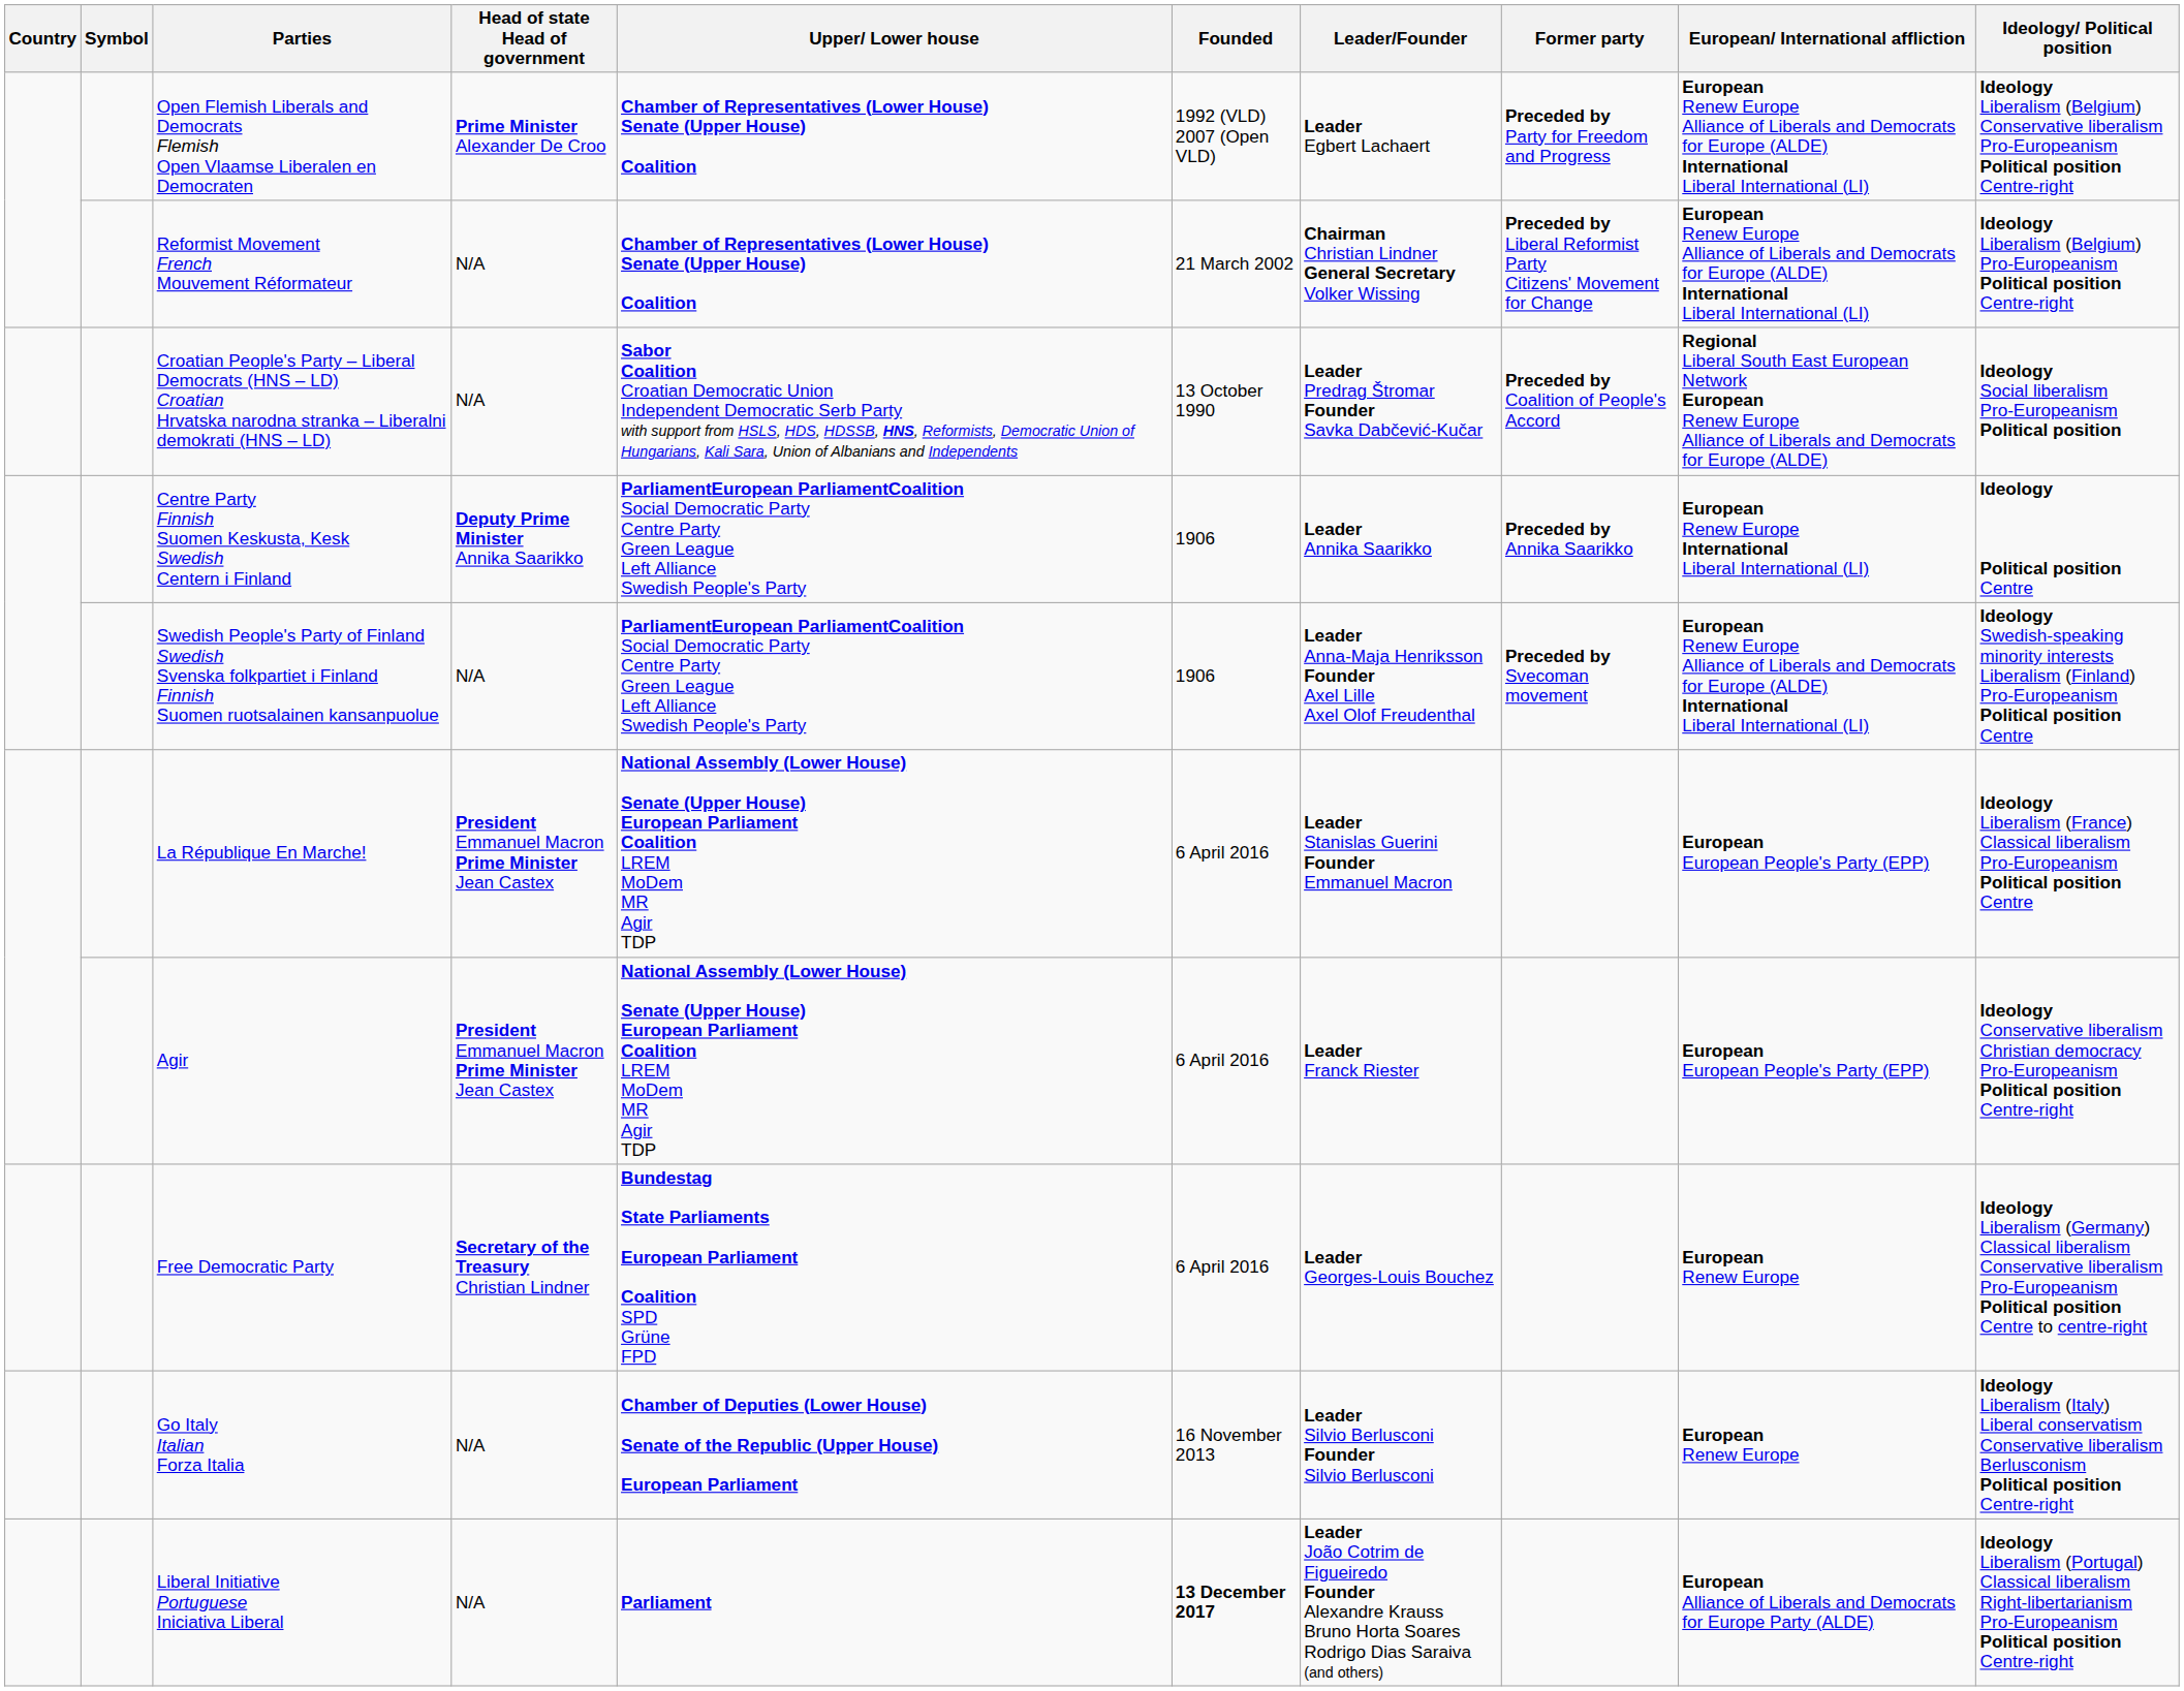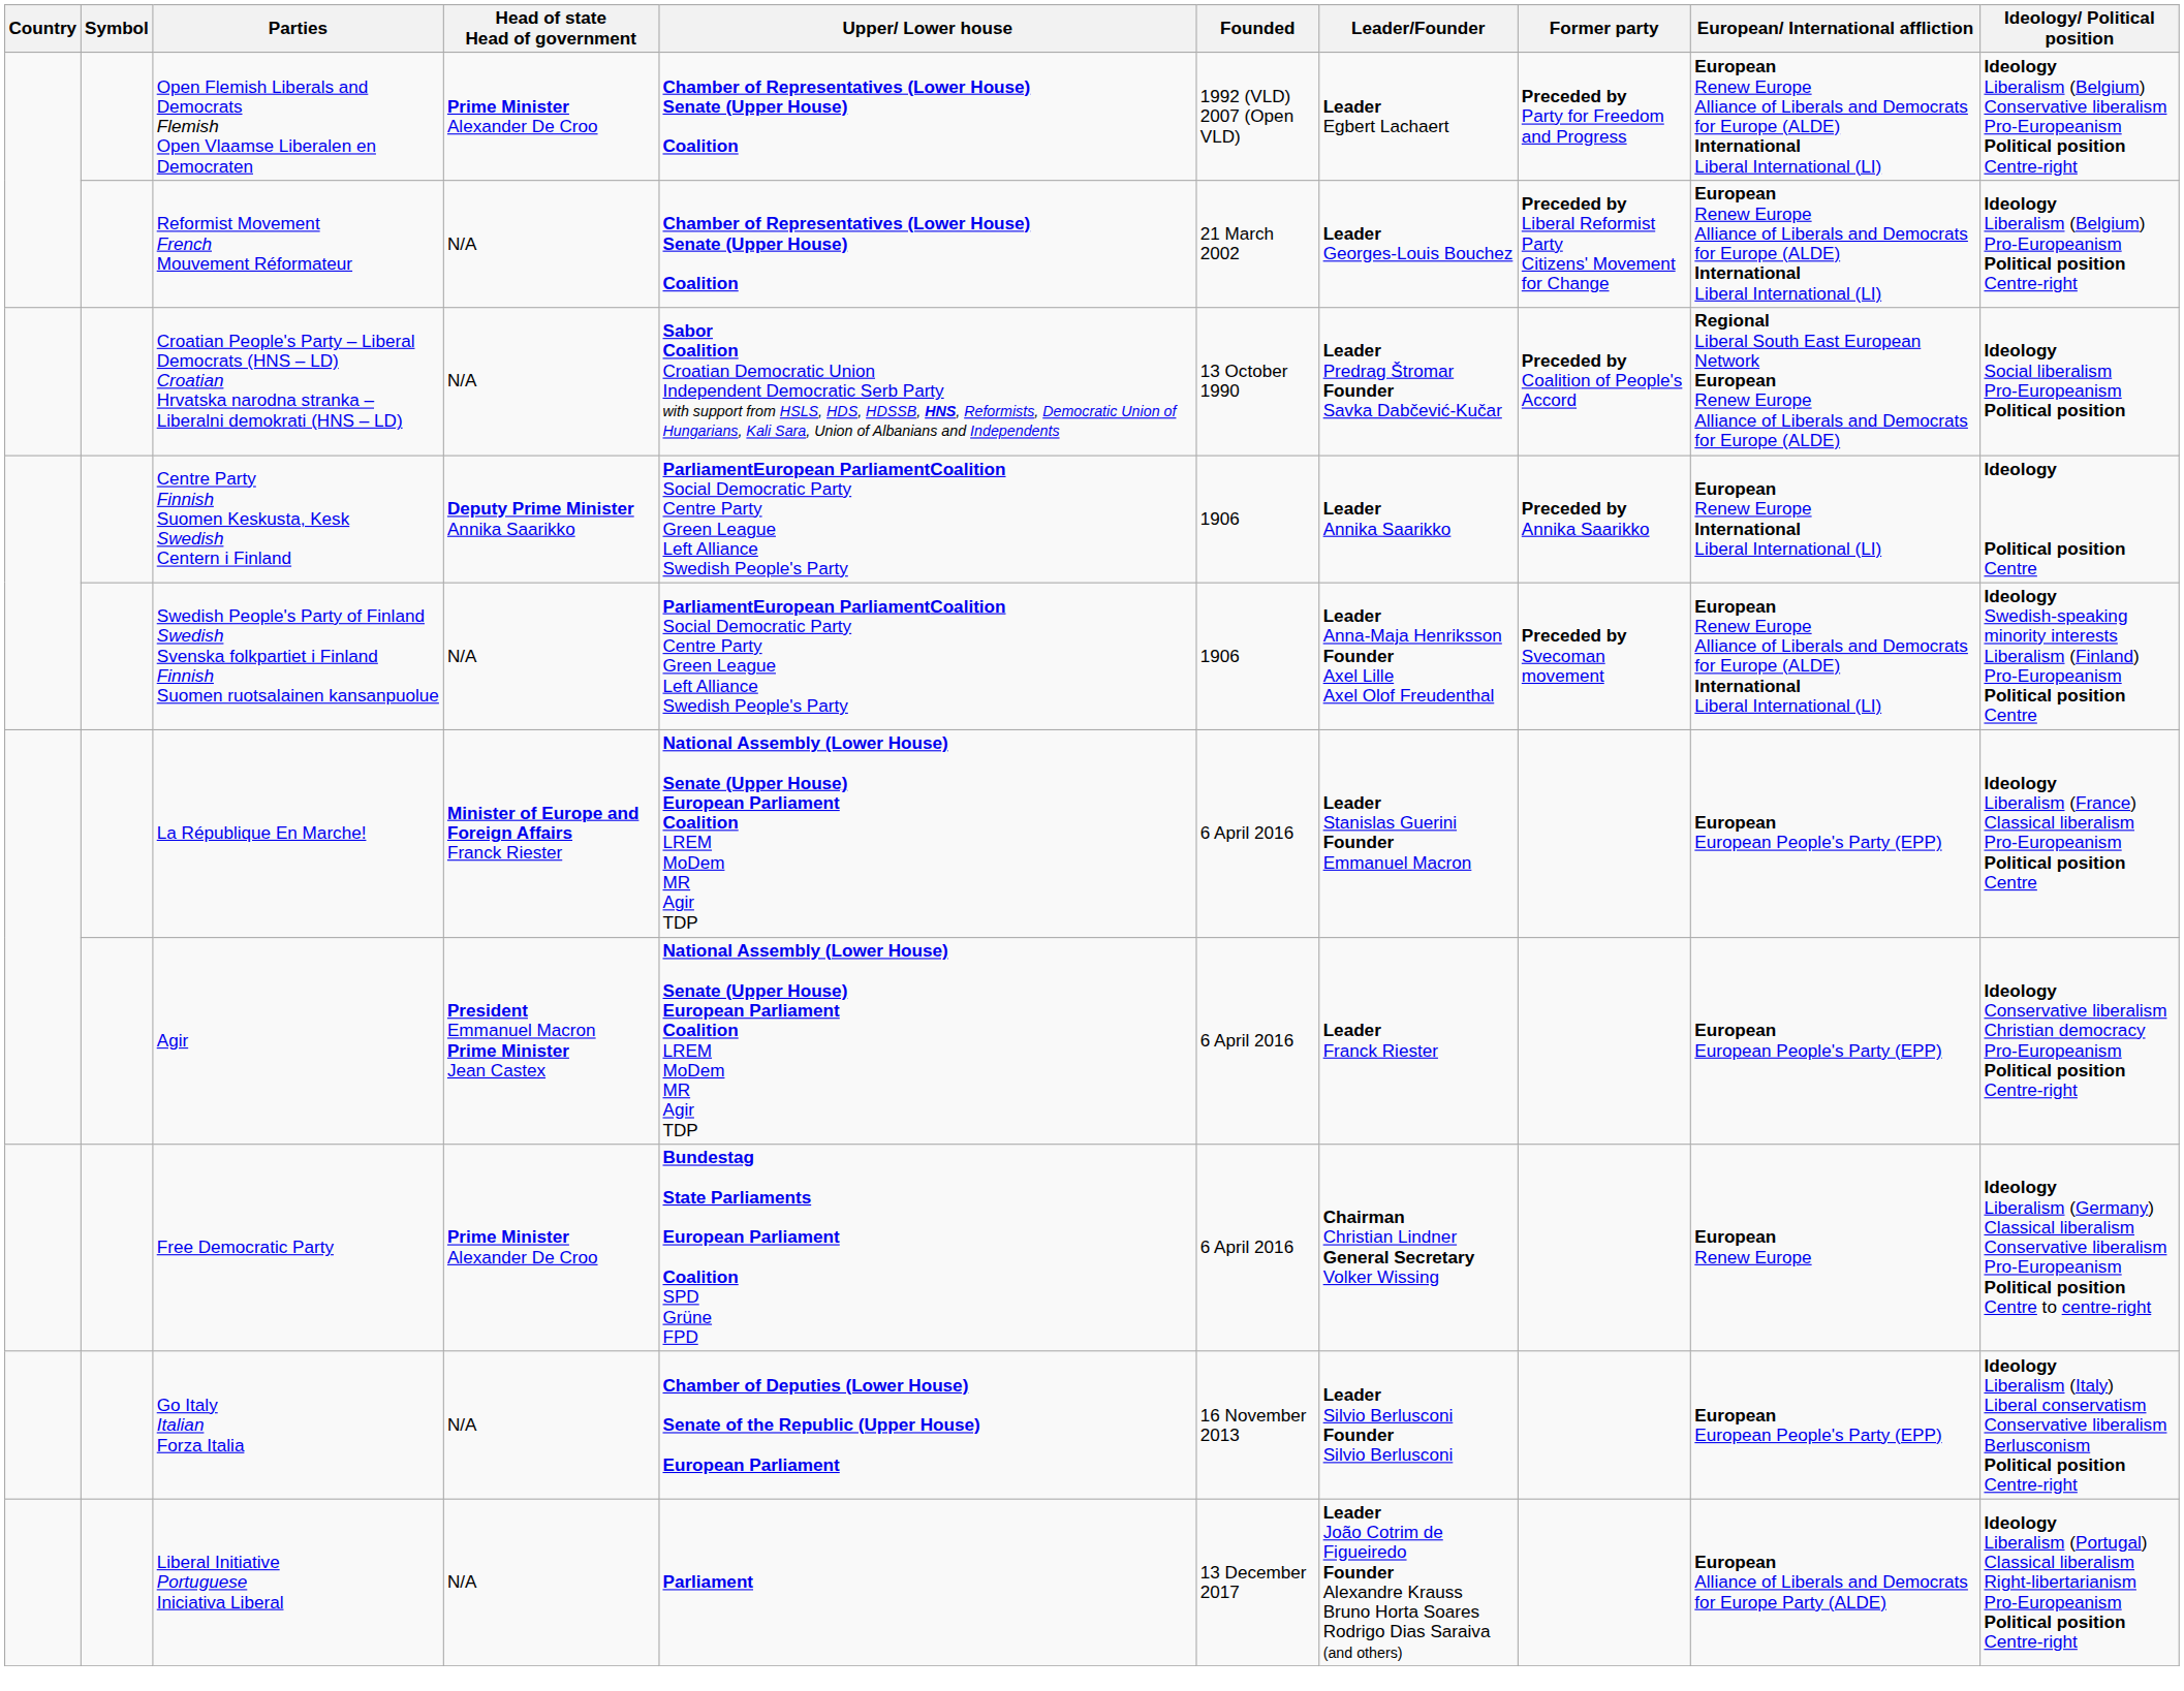Reformist Movement French Mouvement Réformateur | Leader/Founder: Chairman Christian Lindner General Secretary Volker Wissing -> Leader Georges-Louis Bouchez
La République En Marche! | Head of state Head of government: President Emmanuel Macron Prime Minister Jean Castex -> Minister of Europe and Foreign Affairs Franck Riester
Free Democratic Party | Head of state Head of government: Secretary of the Treasury Christian Lindner -> Prime Minister Alexander De Croo
Free Democratic Party | Leader/Founder: Leader Georges-Louis Bouchez -> Chairman Christian Lindner General Secretary Volker Wissing
Go Italy Italian Forza Italia | European/ International affliction: European Renew Europe -> European European People's Party (EPP)
Liberal Initiative Portuguese Iniciativa Liberal | Founded: bold -> normal
